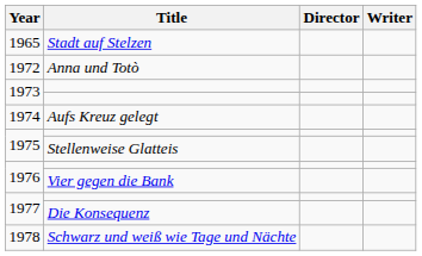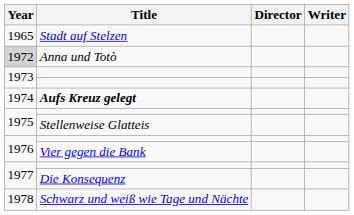1972 | Year: no background -> lightgrey background
1974 | Title: normal -> bold
